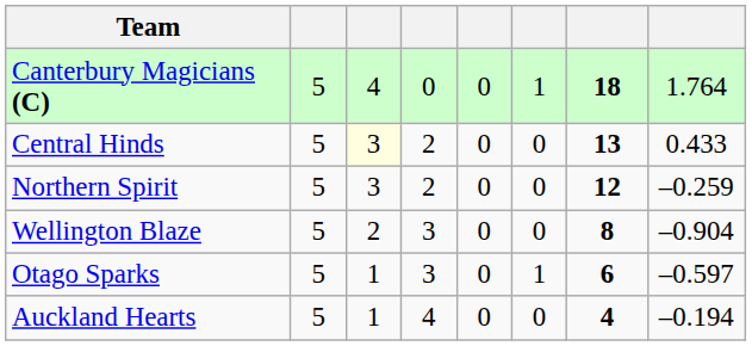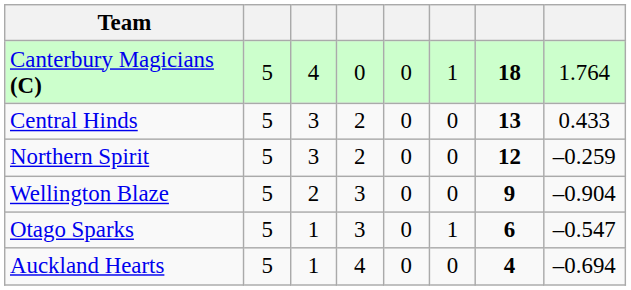Central Hinds | column 3: lightyellow background -> no background
Wellington Blaze | column 7: 8 -> 9
Otago Sparks | column 8: –0.597 -> –0.547
Auckland Hearts | column 8: –0.194 -> –0.694
